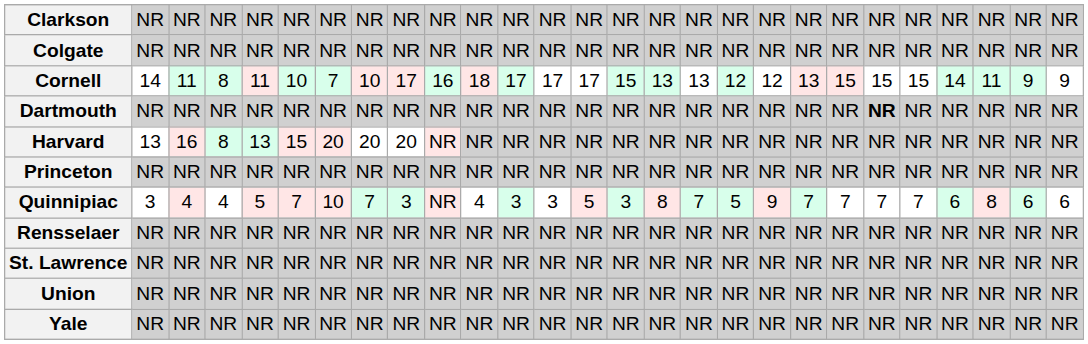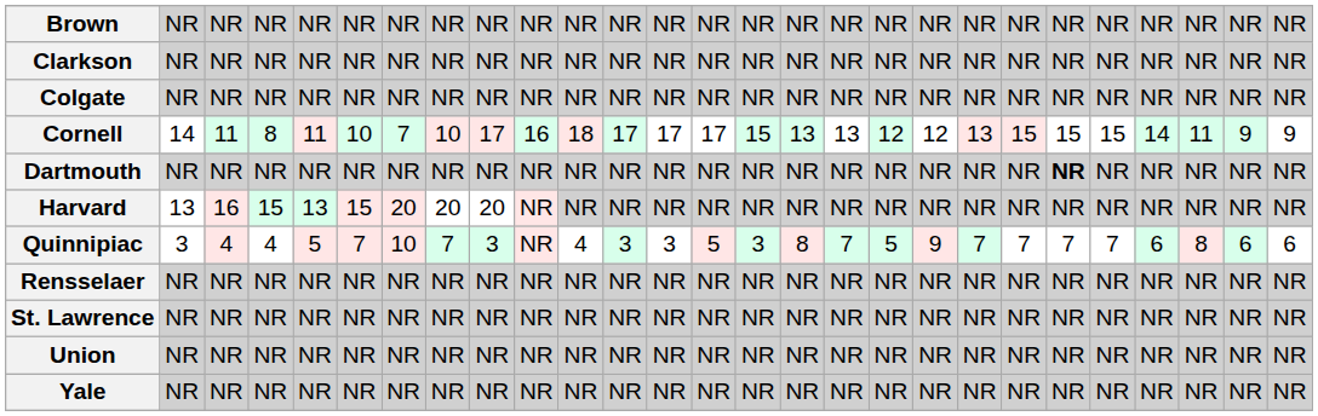+ row: Brown | NR | NR | NR | NR | NR | NR | NR | NR | NR | NR | NR | NR | NR | NR | NR | NR | NR | NR | NR | NR | NR | NR | NR | NR | NR | NR
Harvard | column 4: 8 -> 15
- row: Princeton | NR | NR | NR | NR | NR | NR | NR | NR | NR | NR | NR | NR | NR | NR | NR | NR | NR | NR | NR | NR | NR | NR | NR | NR | NR | NR
